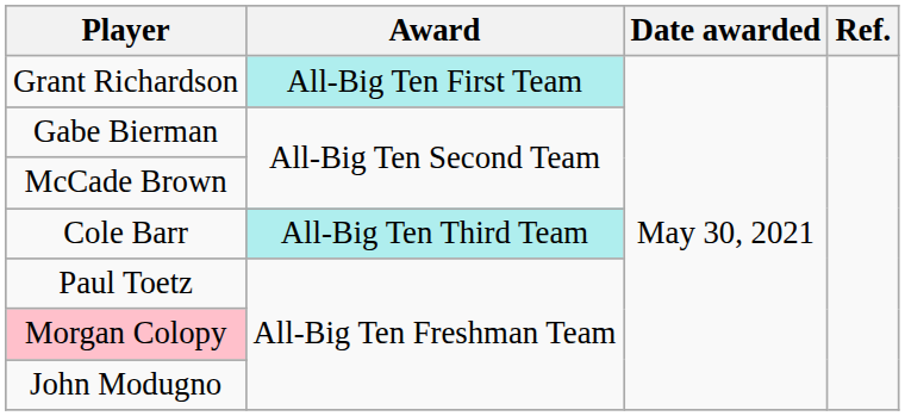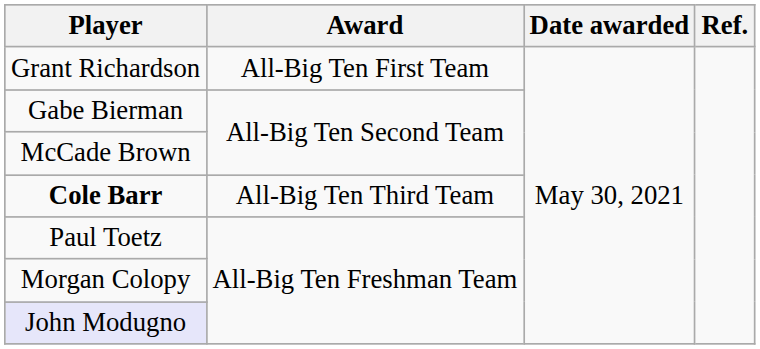row 2 | Award: paleturquoise background -> no background
row 5 | Player: normal -> bold
row 5 | Award: paleturquoise background -> no background
row 7 | Player: pink background -> no background
row 8 | Player: no background -> lavender background
